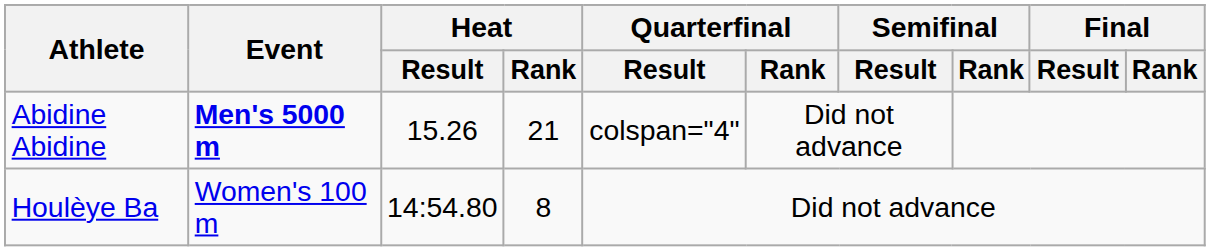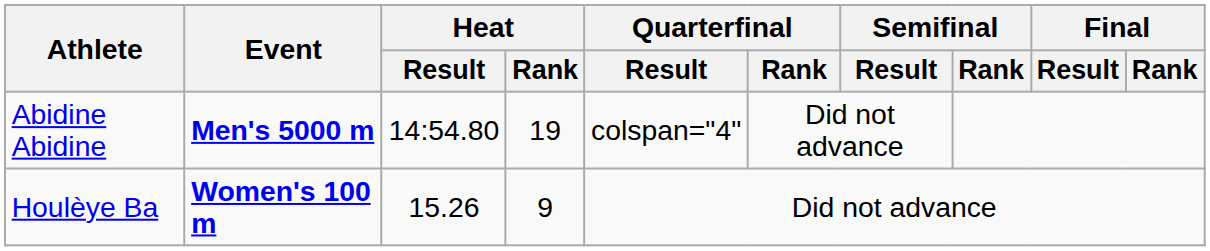Abidine Abidine | Heat / Result: 15.26 -> 14:54.80
Abidine Abidine | Heat / Rank: 21 -> 19
Houlèye Ba | Event: normal -> bold
Houlèye Ba | Heat / Result: 14:54.80 -> 15.26
Houlèye Ba | Heat / Rank: 8 -> 9
